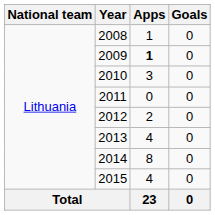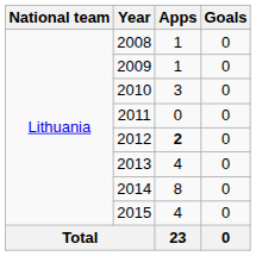2009 | Apps: bold -> normal
2012 | Apps: normal -> bold
